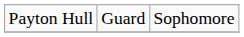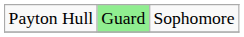Payton Hull | column 2: no background -> lightgreen background
